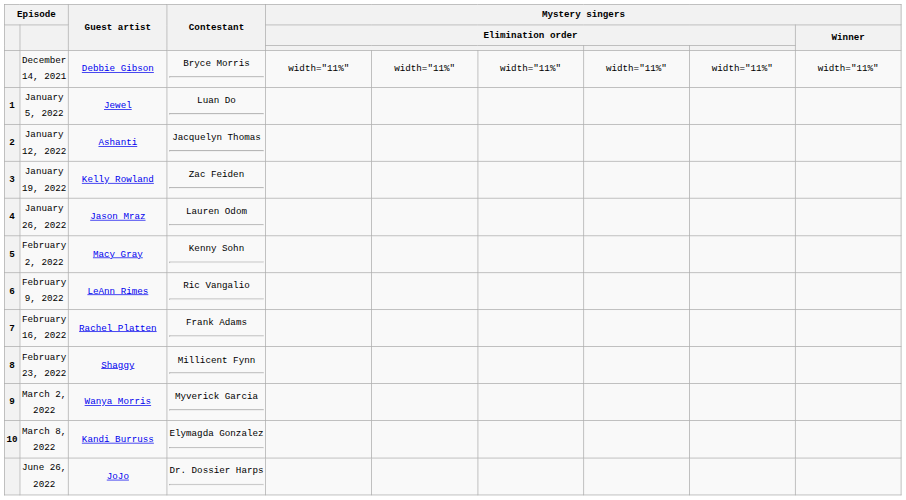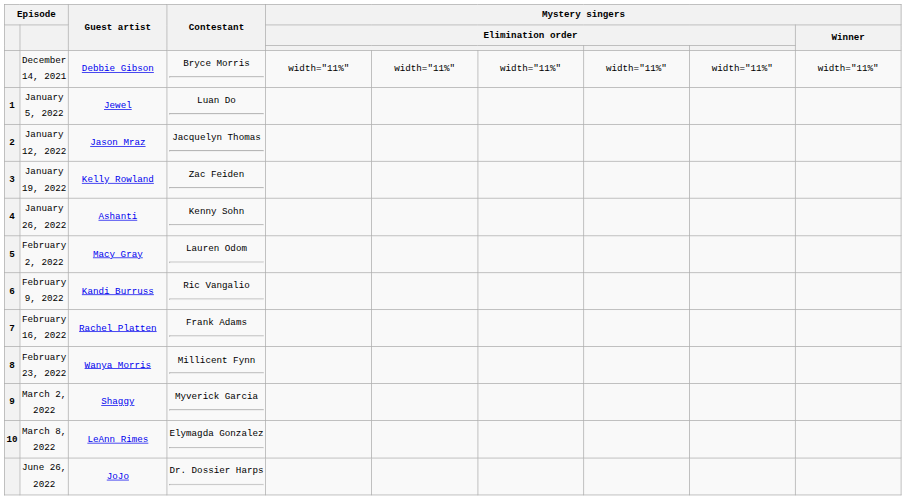January 12, 2022 | Guest artist: Ashanti -> Jason Mraz
January 26, 2022 | Guest artist: Jason Mraz -> Ashanti
January 26, 2022 | Contestant: Lauren Odom -> Kenny Sohn
February 2, 2022 | Contestant: Kenny Sohn -> Lauren Odom
February 9, 2022 | Guest artist: LeAnn Rimes -> Kandi Burruss
February 23, 2022 | Guest artist: Shaggy -> Wanya Morris
March 2, 2022 | Guest artist: Wanya Morris -> Shaggy
March 8, 2022 | Guest artist: Kandi Burruss -> LeAnn Rimes
